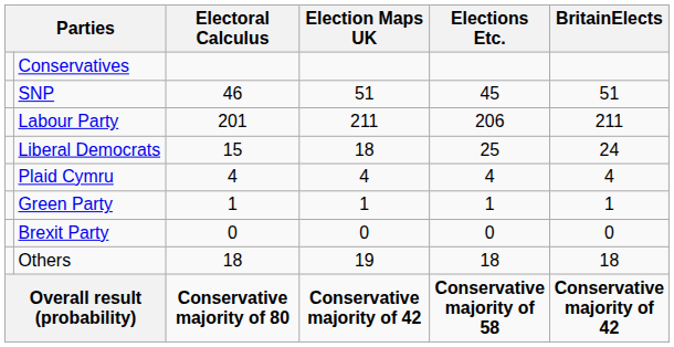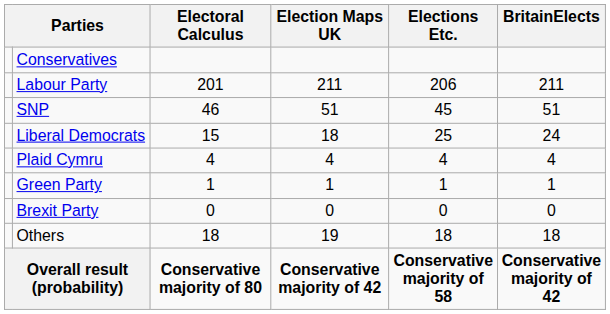rows swapped: Labour Party <-> SNP
